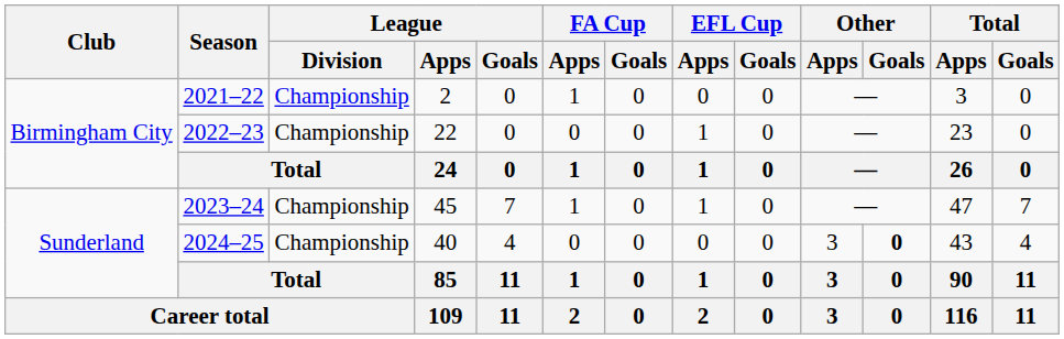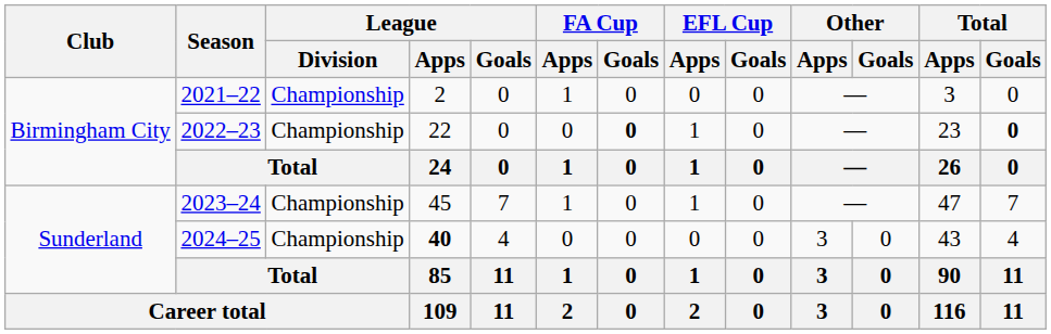2022–23 | FA Cup / Goals: normal -> bold
2022–23 | Total / Goals: normal -> bold
2024–25 | League / Apps: normal -> bold
2024–25 | Other / Goals: bold -> normal
